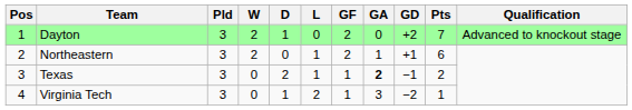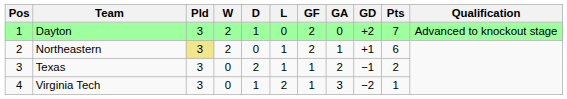Northeastern | Pld: no background -> khaki background
Texas | GA: bold -> normal
